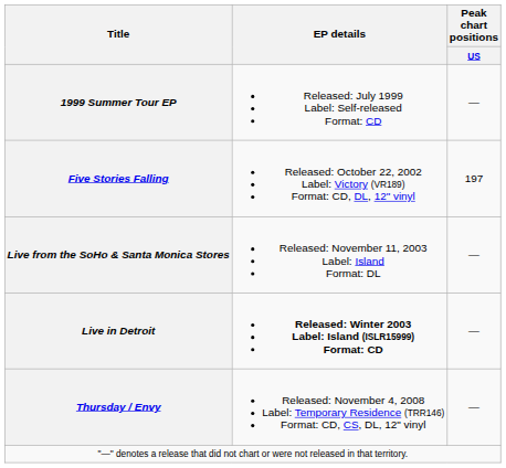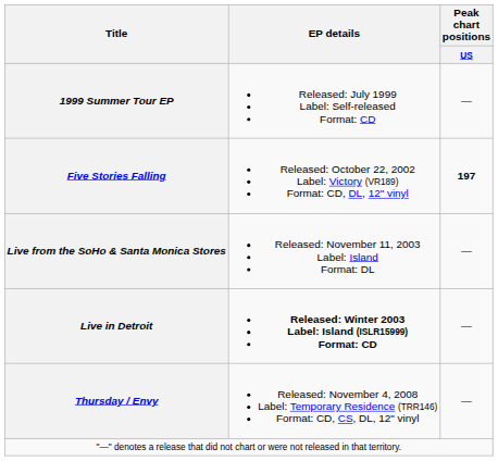Five Stories Falling | Peak chart positions / US: normal -> bold
